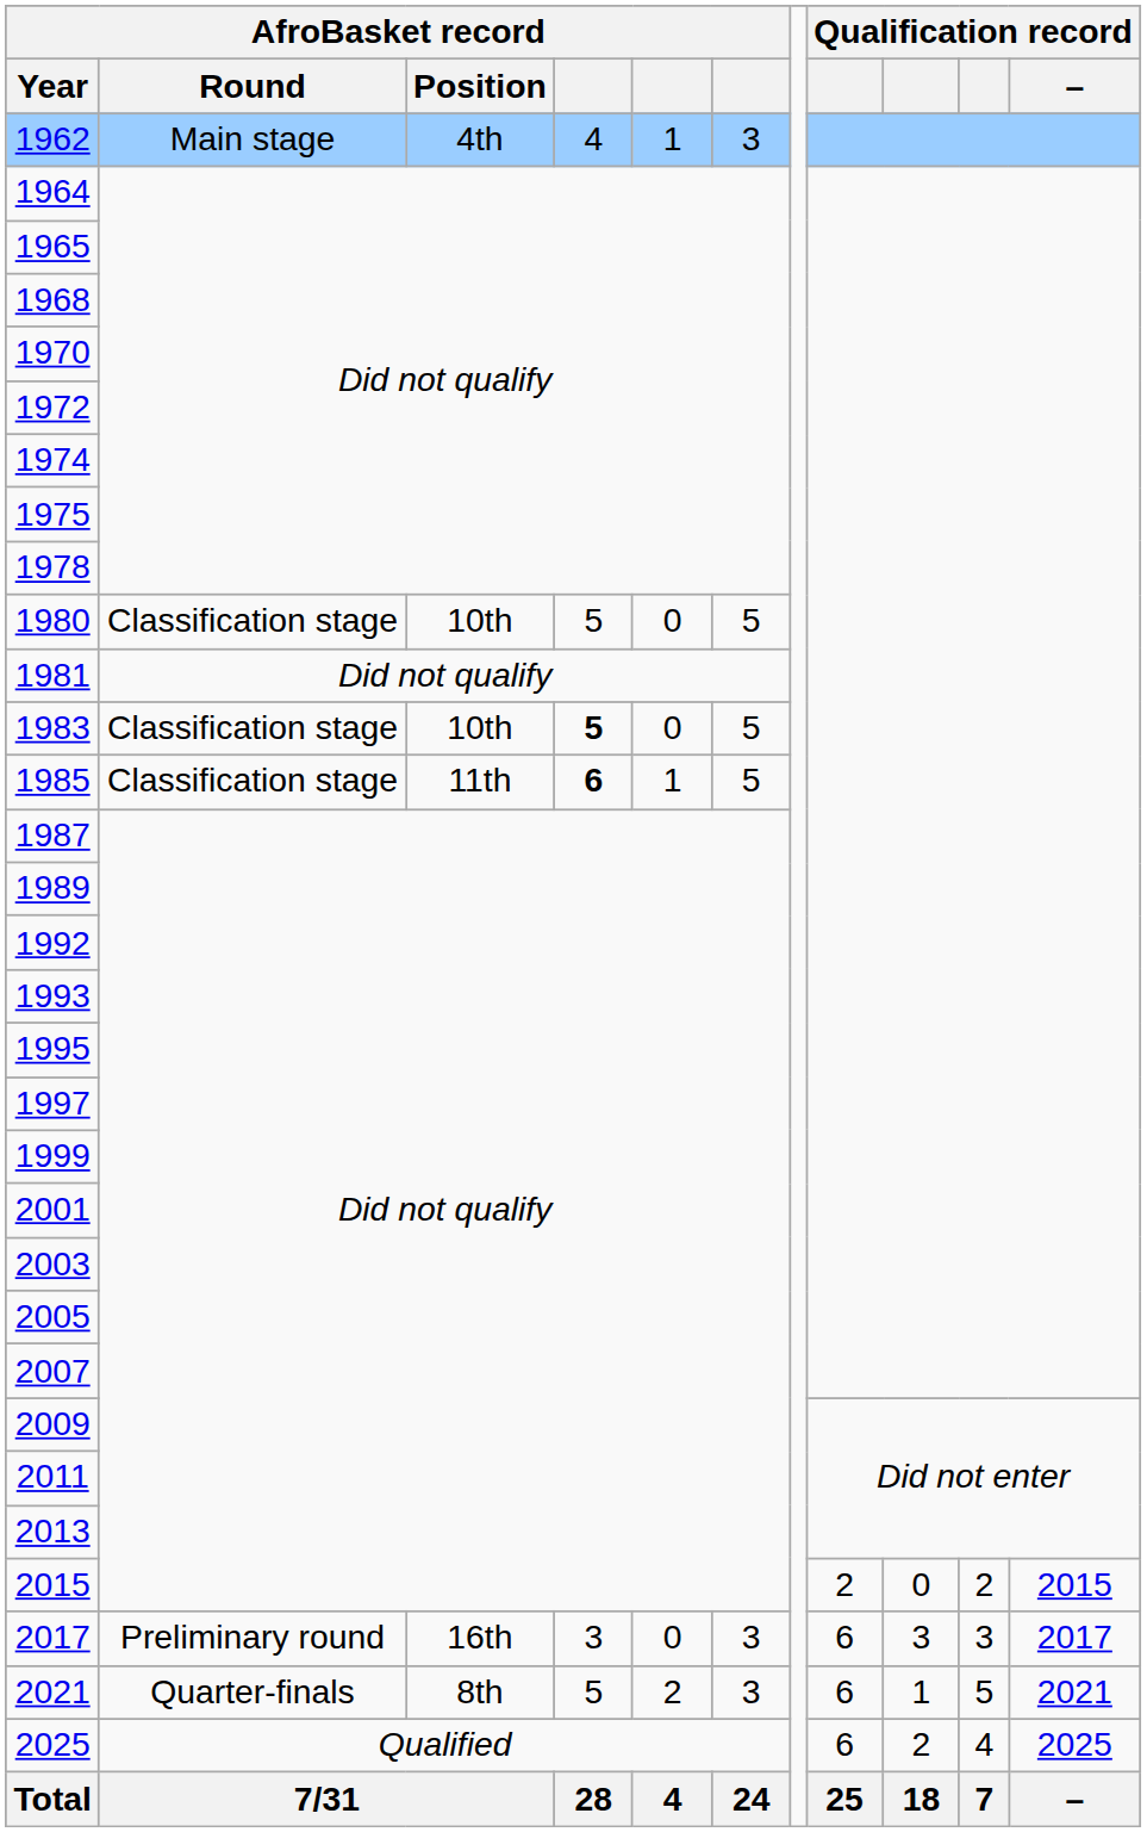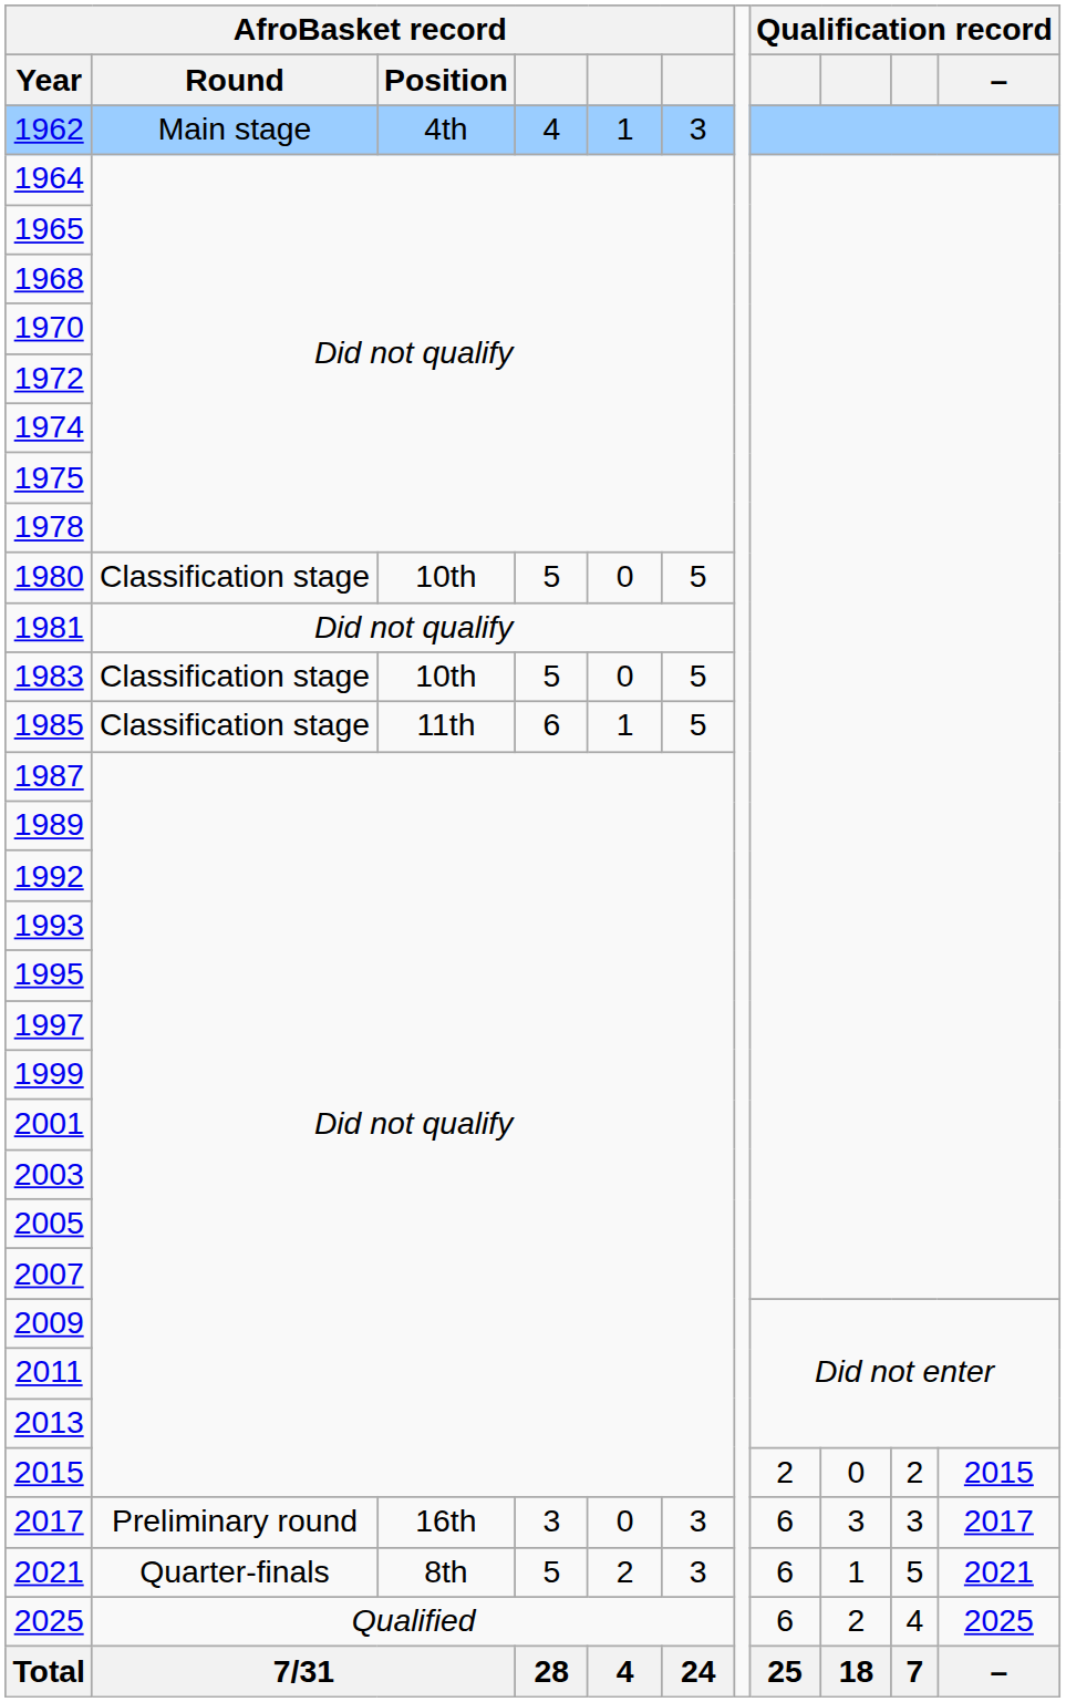1983 | column 4: bold -> normal
1985 | column 4: bold -> normal
